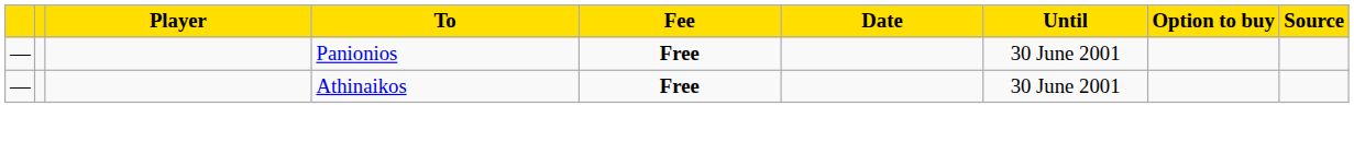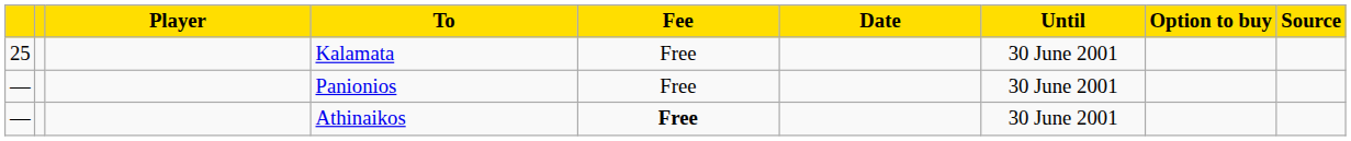+ row: 25 | Kalamata | Free | 30 June 2001
Panionios | Fee: bold -> normal
